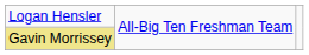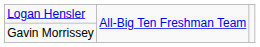row 2 | column 1: khaki background -> no background
